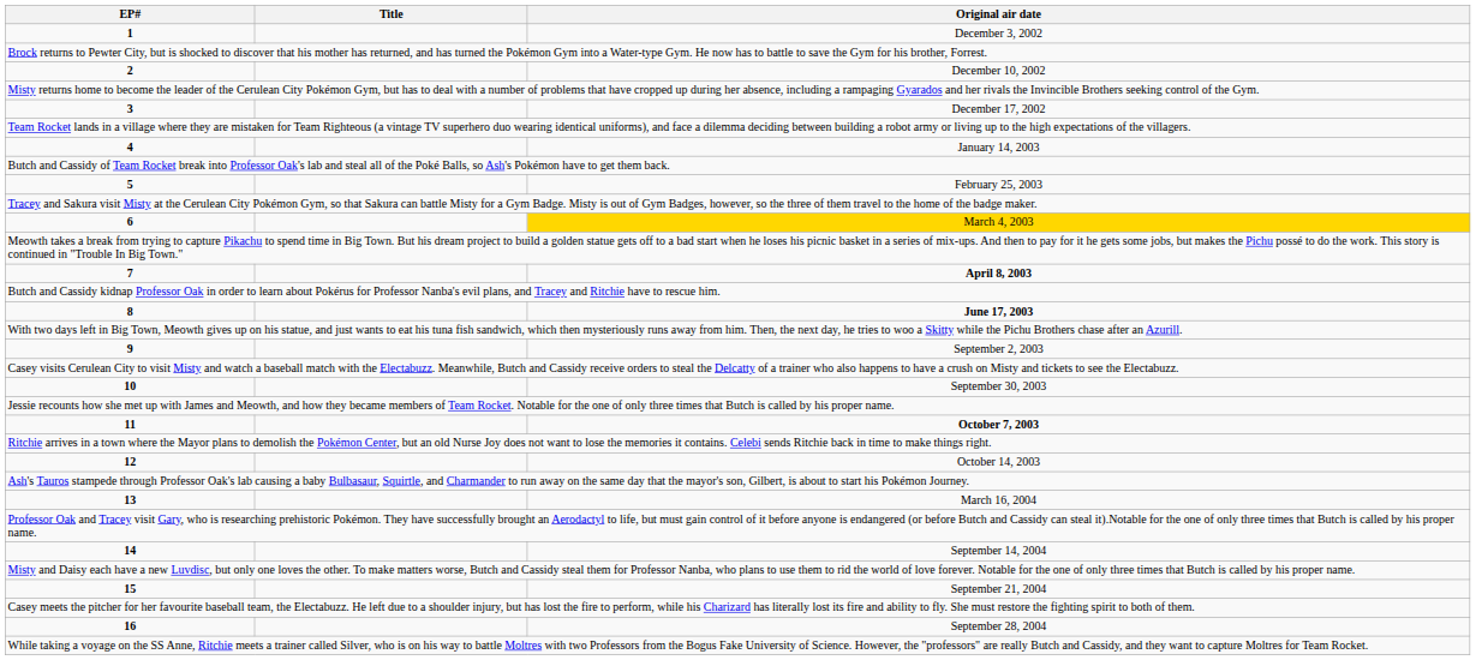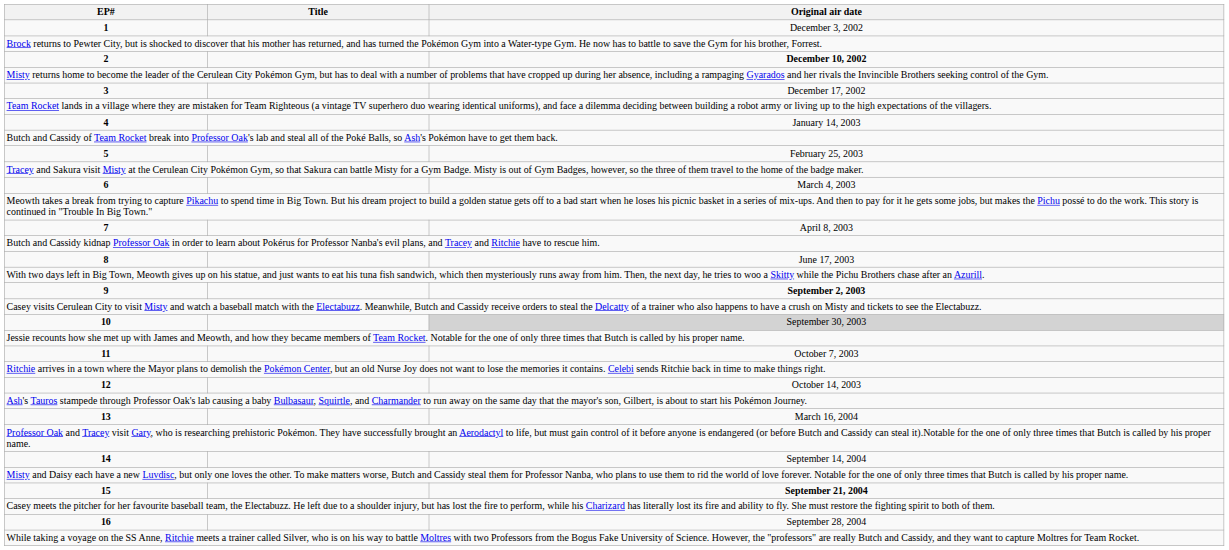2 | Original air date: normal -> bold
6 | Original air date: gold background -> no background
7 | Original air date: bold -> normal
8 | Original air date: bold -> normal
9 | Original air date: normal -> bold
10 | Original air date: no background -> lightgrey background
11 | Original air date: bold -> normal
15 | Original air date: normal -> bold
